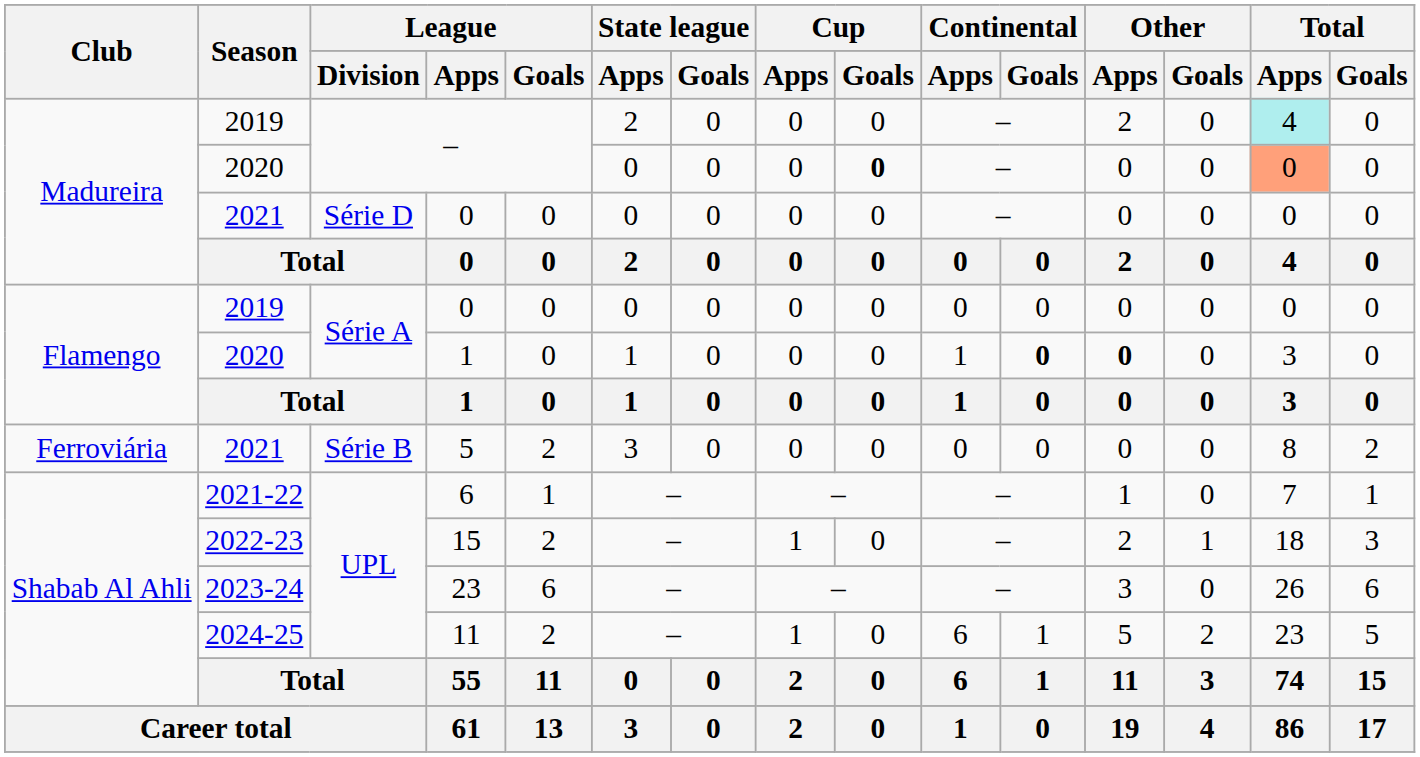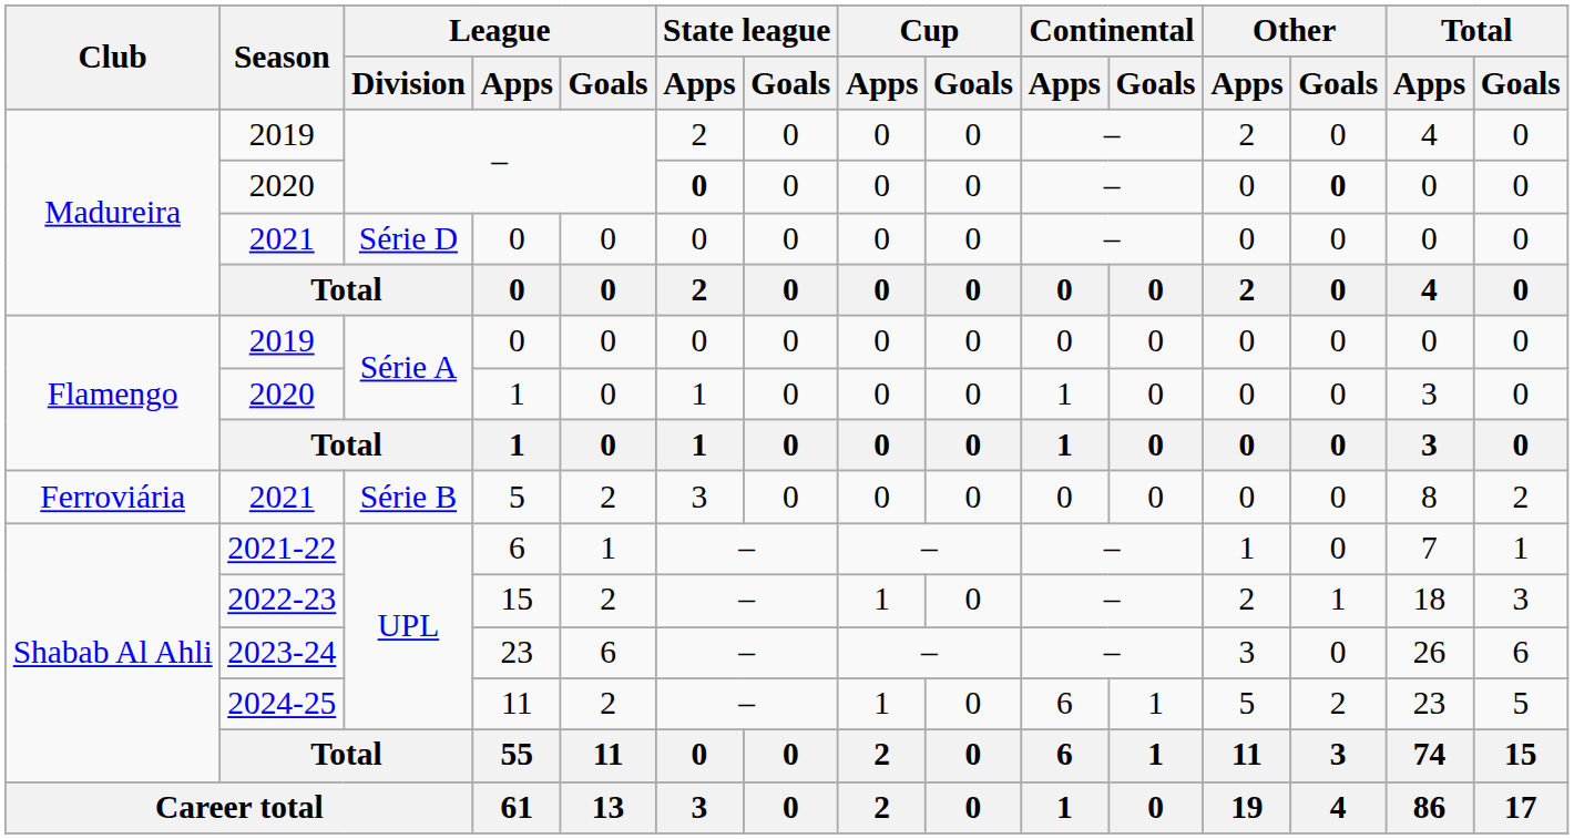2019 / – | Total / Apps: paleturquoise background -> no background
2020 / – | State league / Apps: normal -> bold
2020 / – | Cup / Goals: bold -> normal
2020 / – | Other / Goals: normal -> bold
2020 / – | Total / Apps: lightsalmon background -> no background
2020 / 1 | Continental / Goals: bold -> normal
2020 / 1 | Other / Apps: bold -> normal
